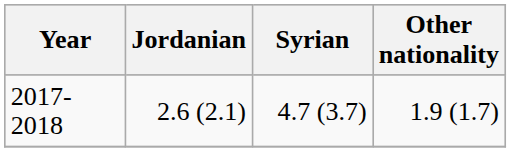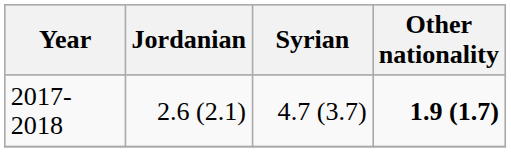2017-2018 | Other nationality: normal -> bold
